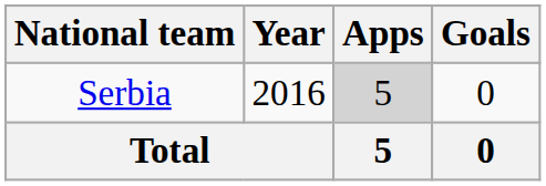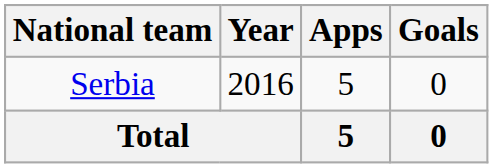Serbia | Apps: lightgrey background -> no background
